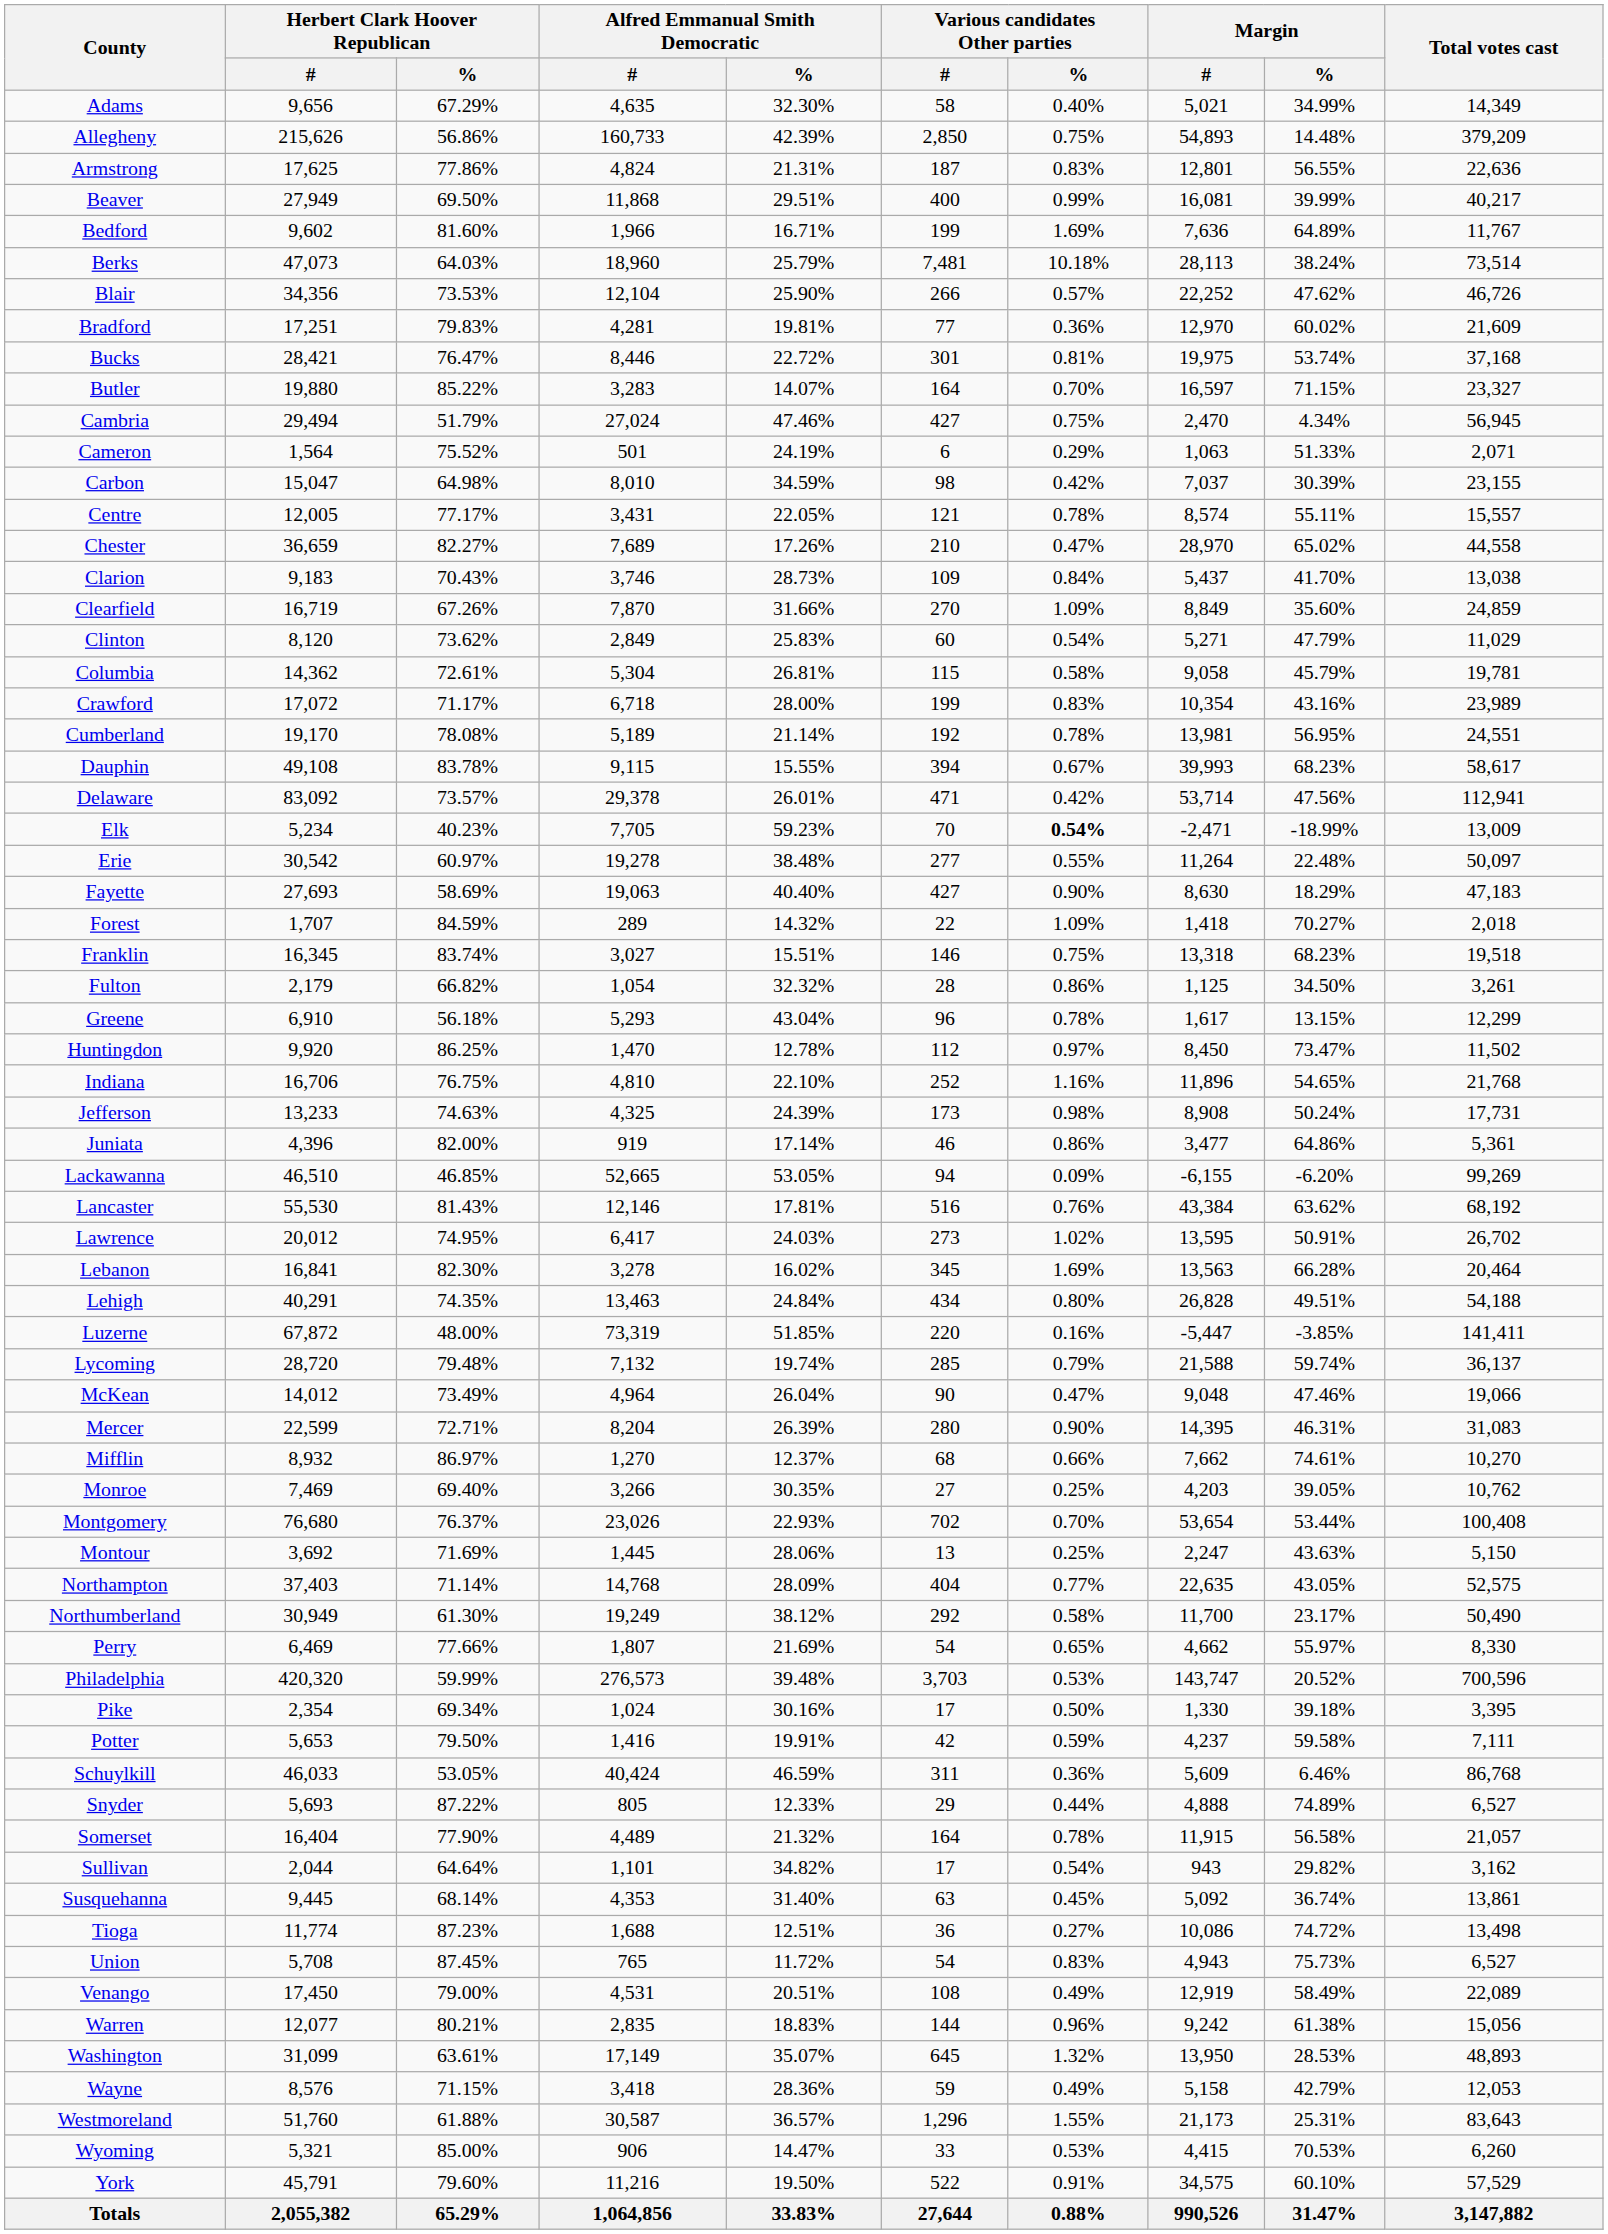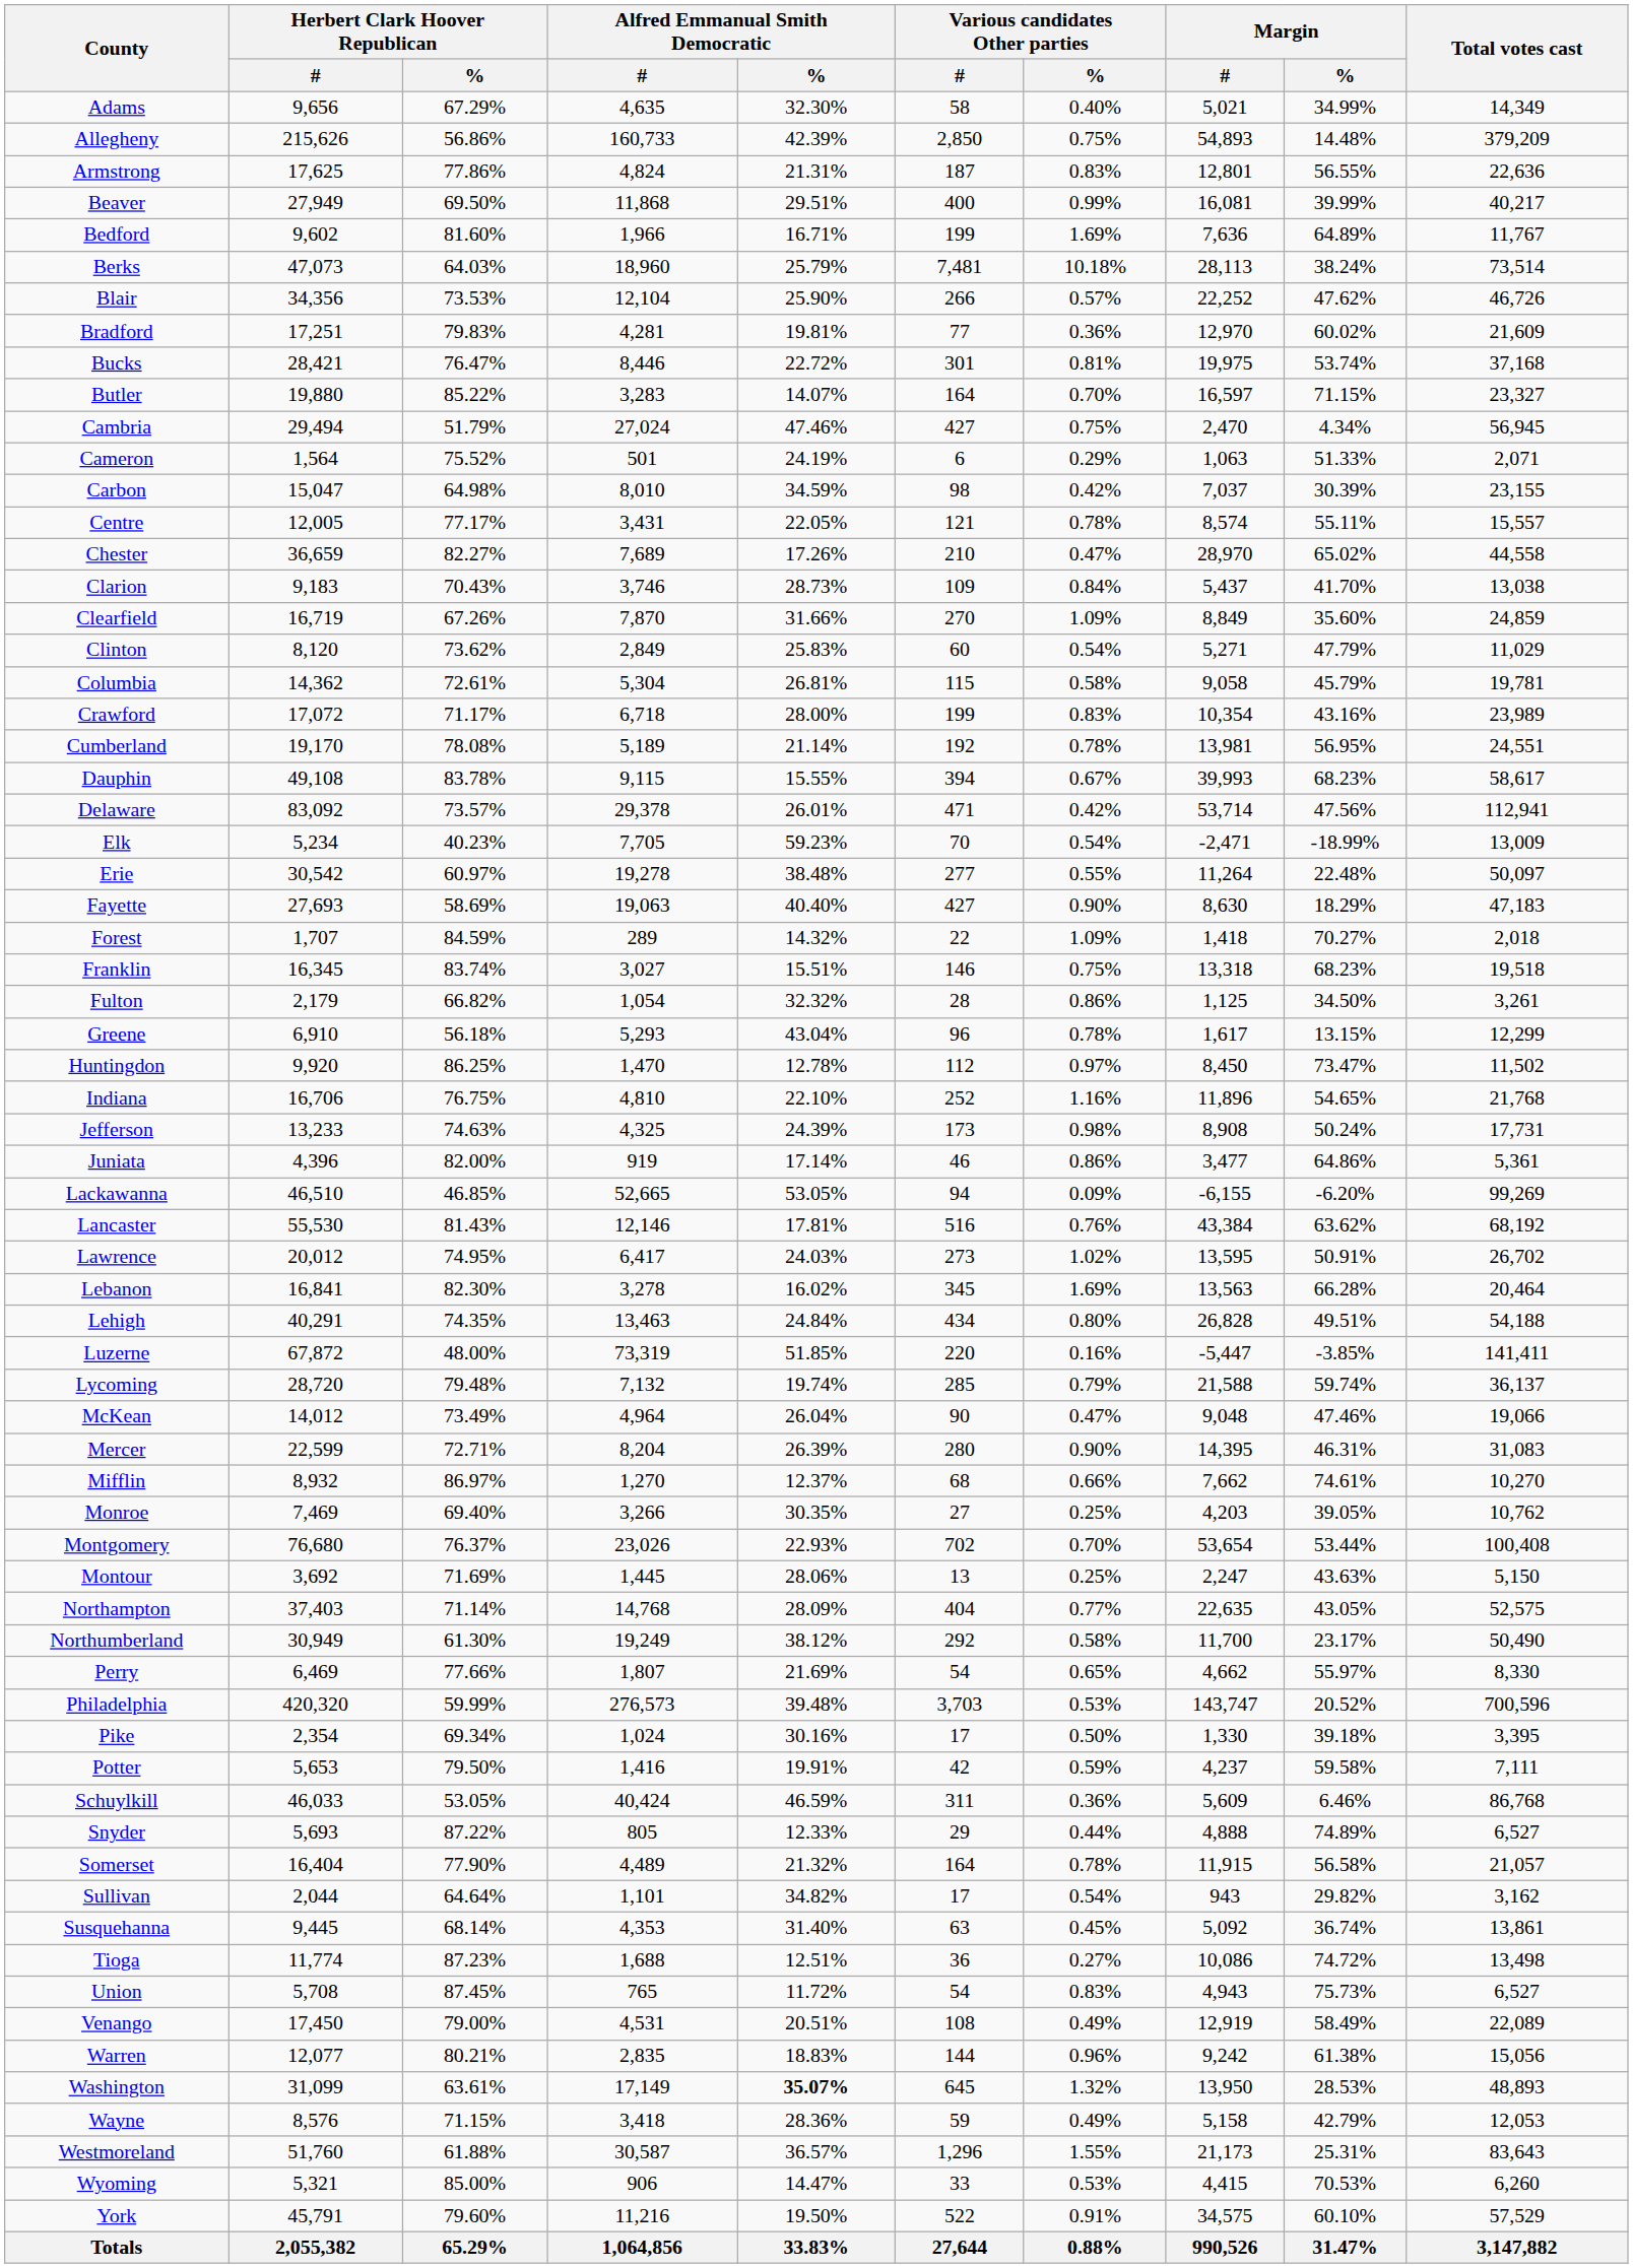Elk | Various candidates Other parties / %: bold -> normal
Washington | Alfred Emmanual Smith Democratic / %: normal -> bold
